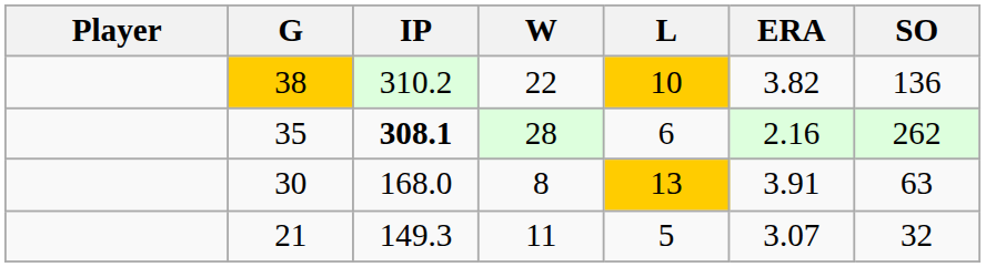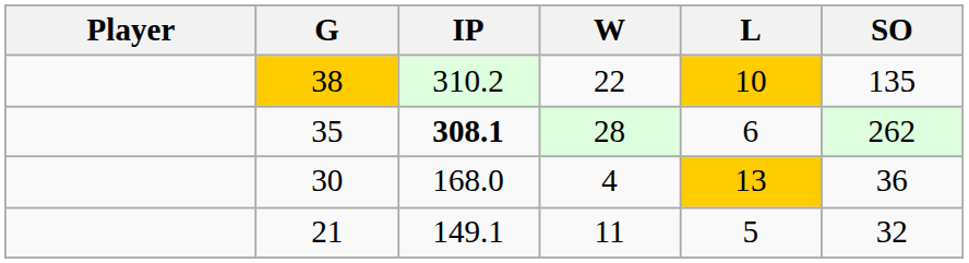- column: ERA | 3.82 | 2.16 | 3.91 | 3.07
38 | SO: 136 -> 135
30 | W: 8 -> 4
30 | SO: 63 -> 36
21 | IP: 149.3 -> 149.1
